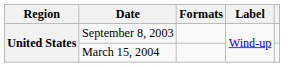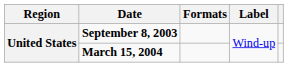September 8, 2003 | Date: normal -> bold
March 15, 2004 | Date: normal -> bold
